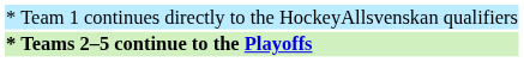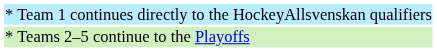row 2 | column 1: bold -> normal
